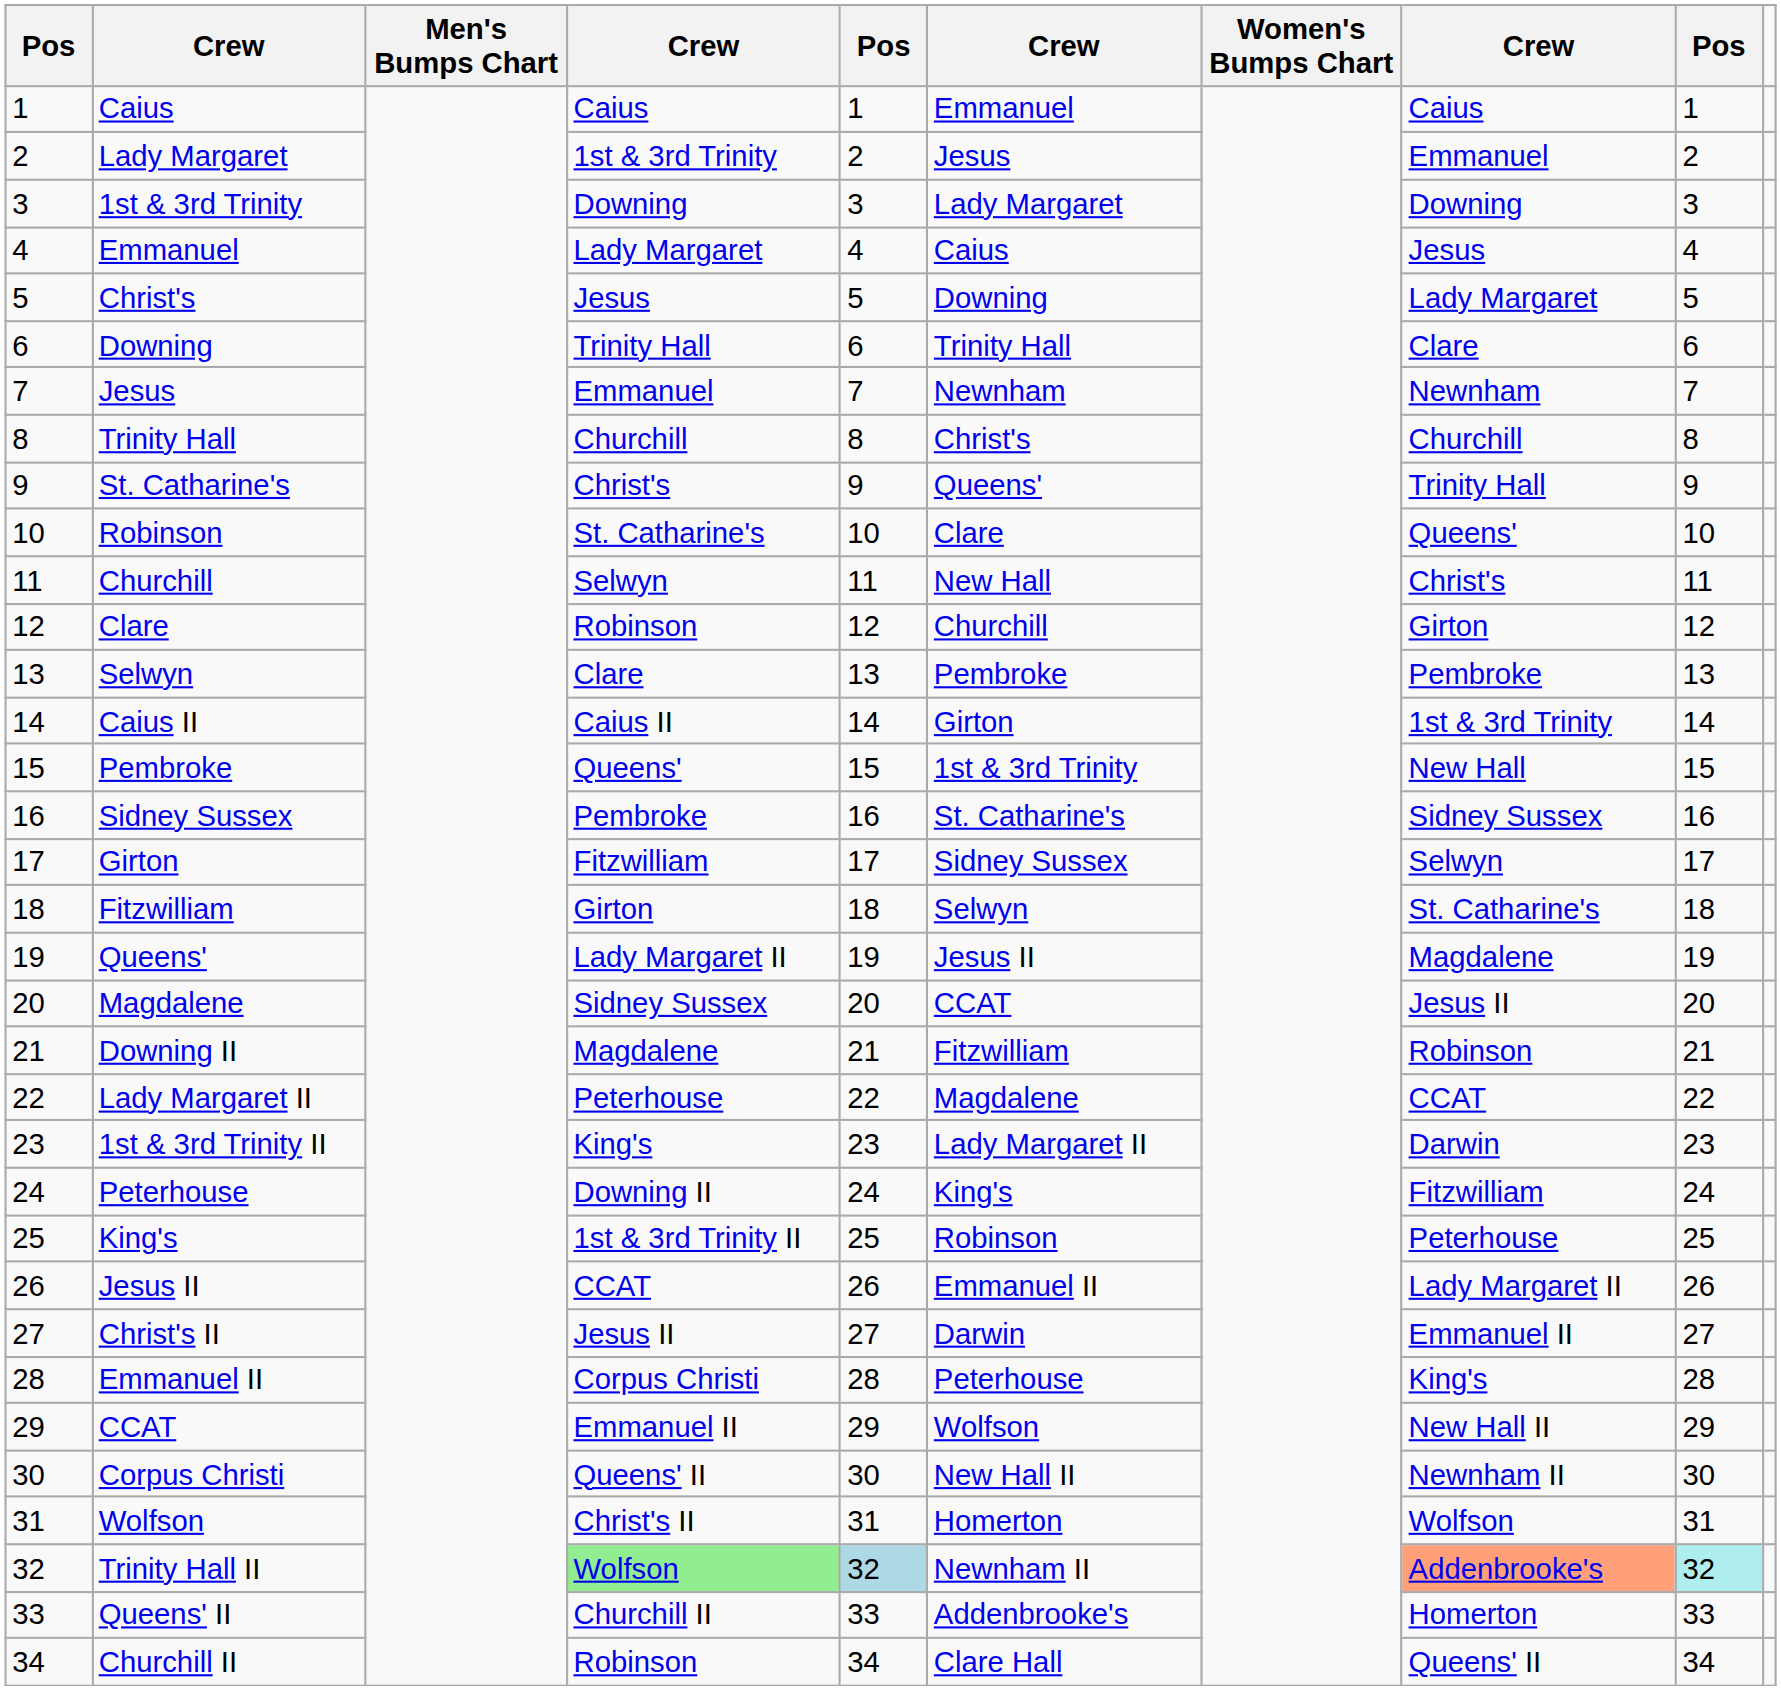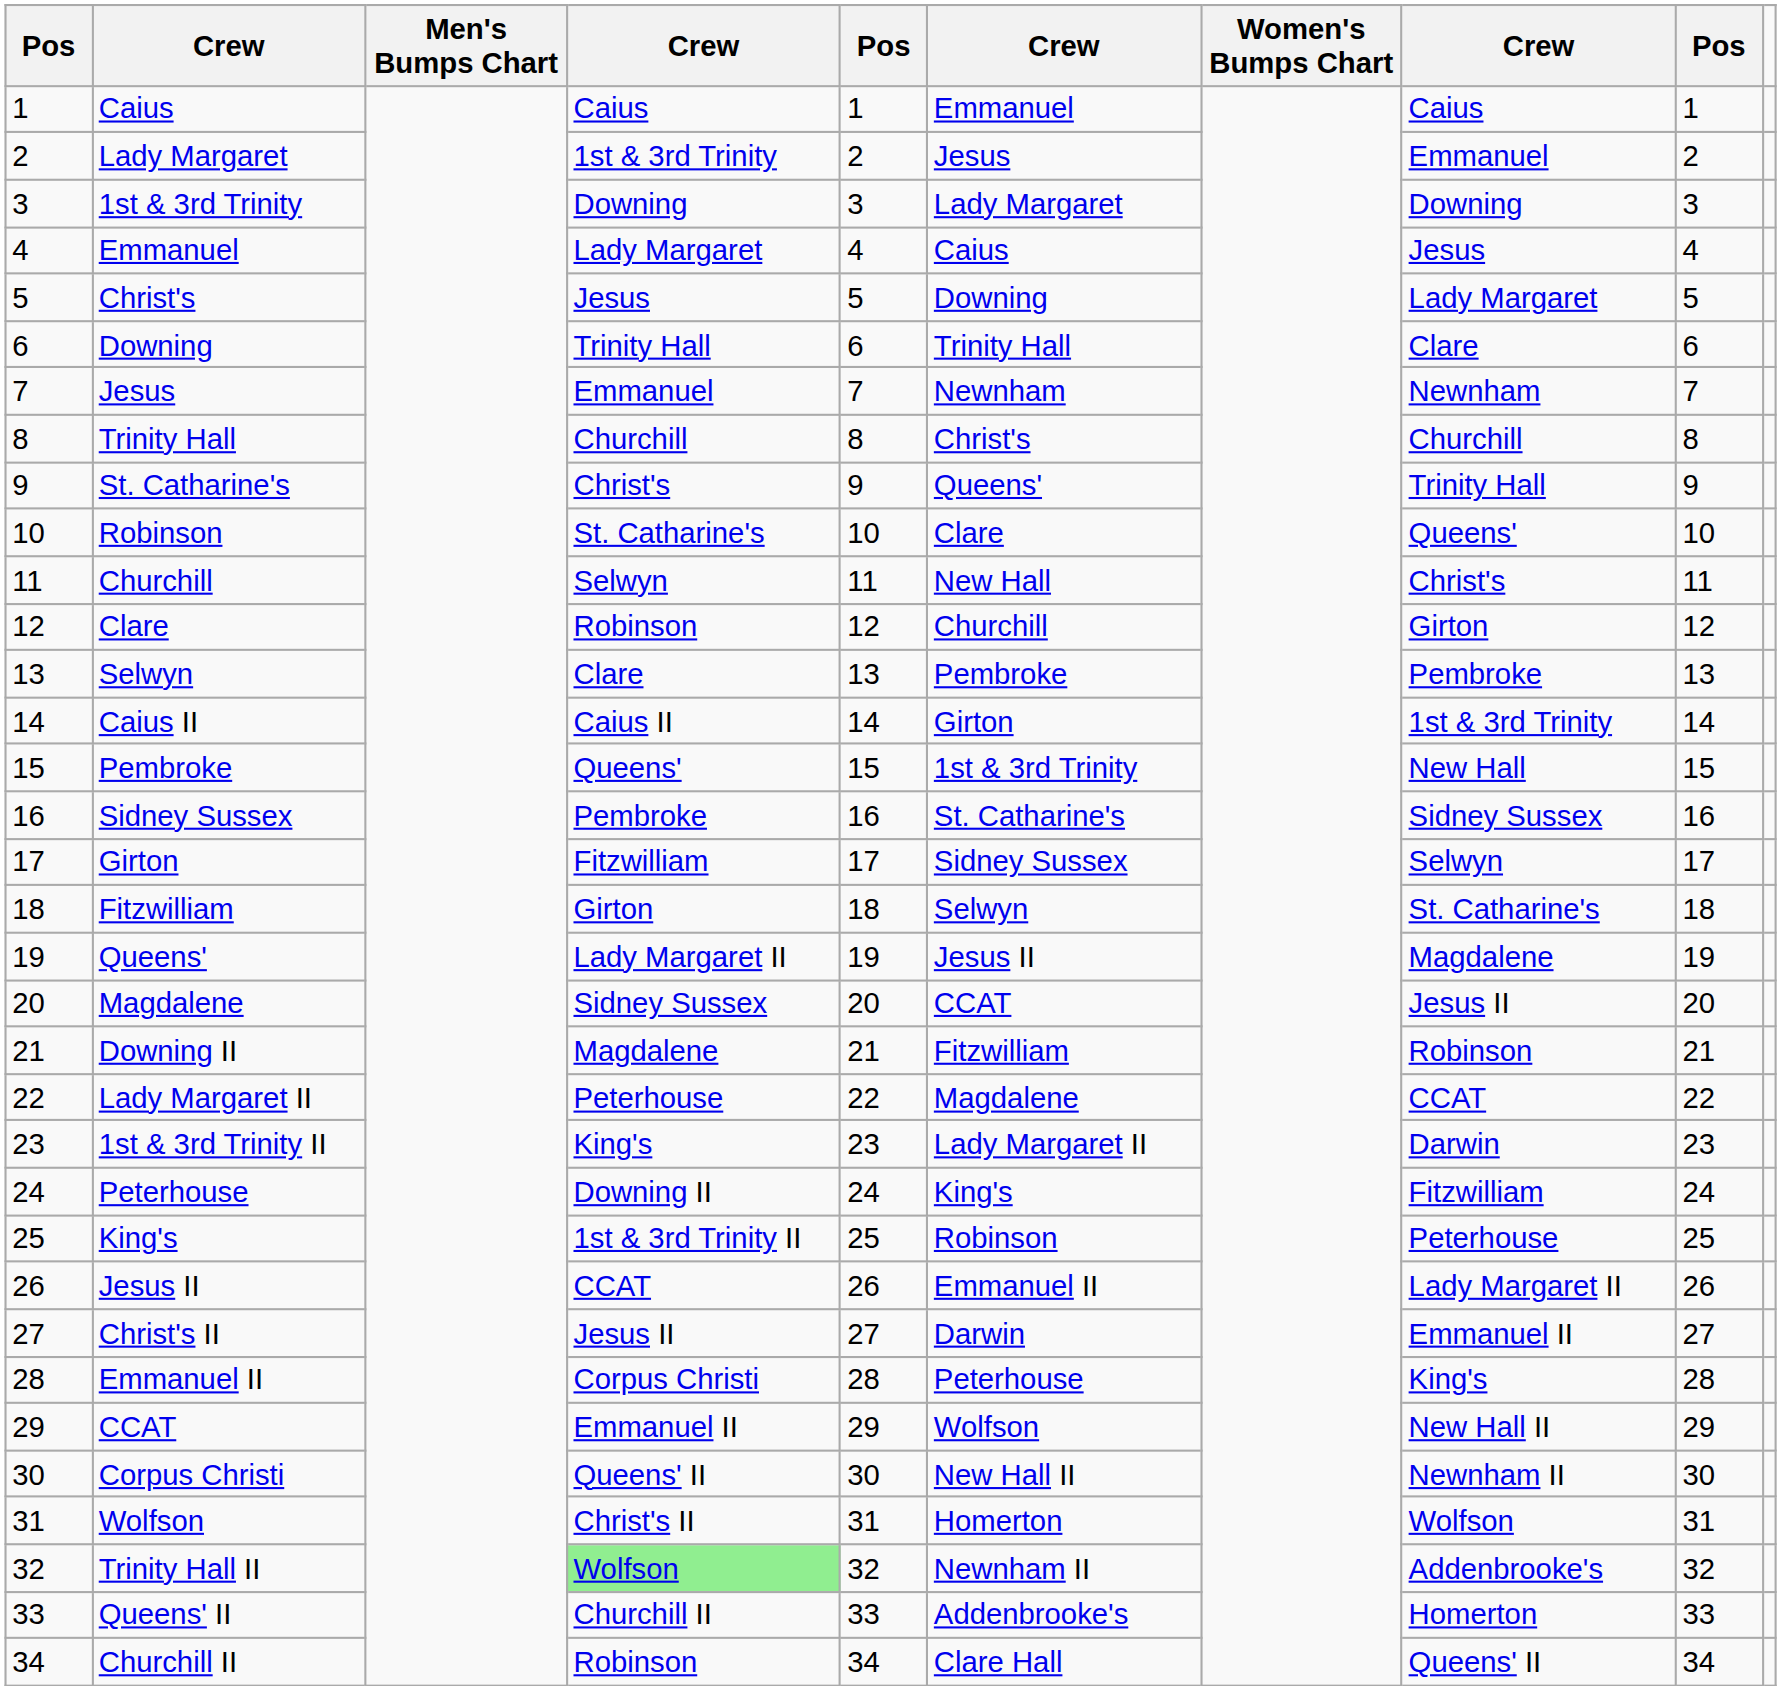Trinity Hall II | column 5: lightblue background -> no background
Trinity Hall II | column 8: lightsalmon background -> no background
Trinity Hall II | column 9: paleturquoise background -> no background
